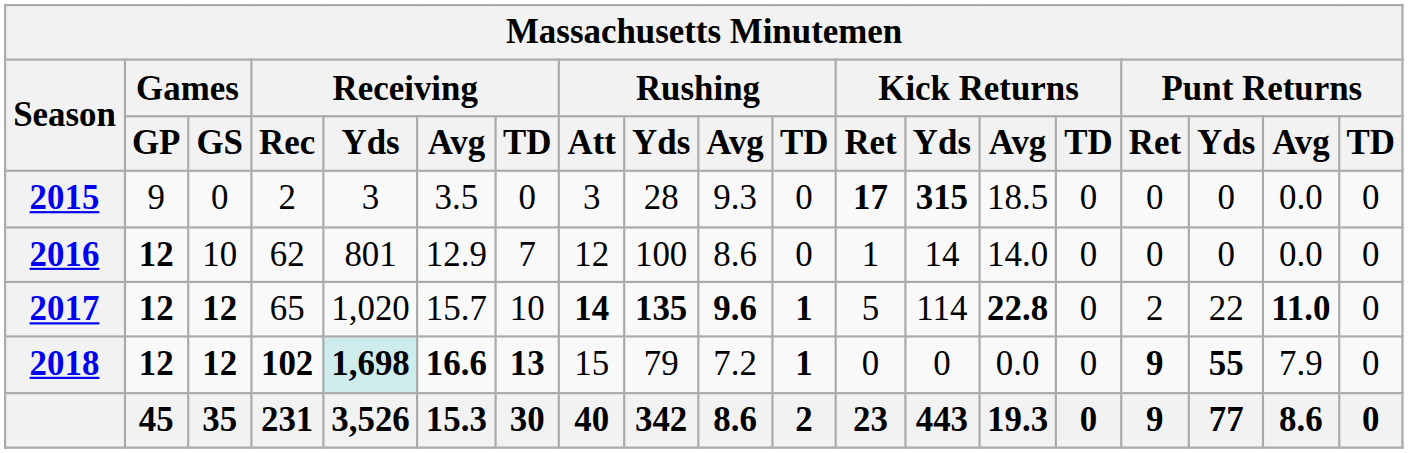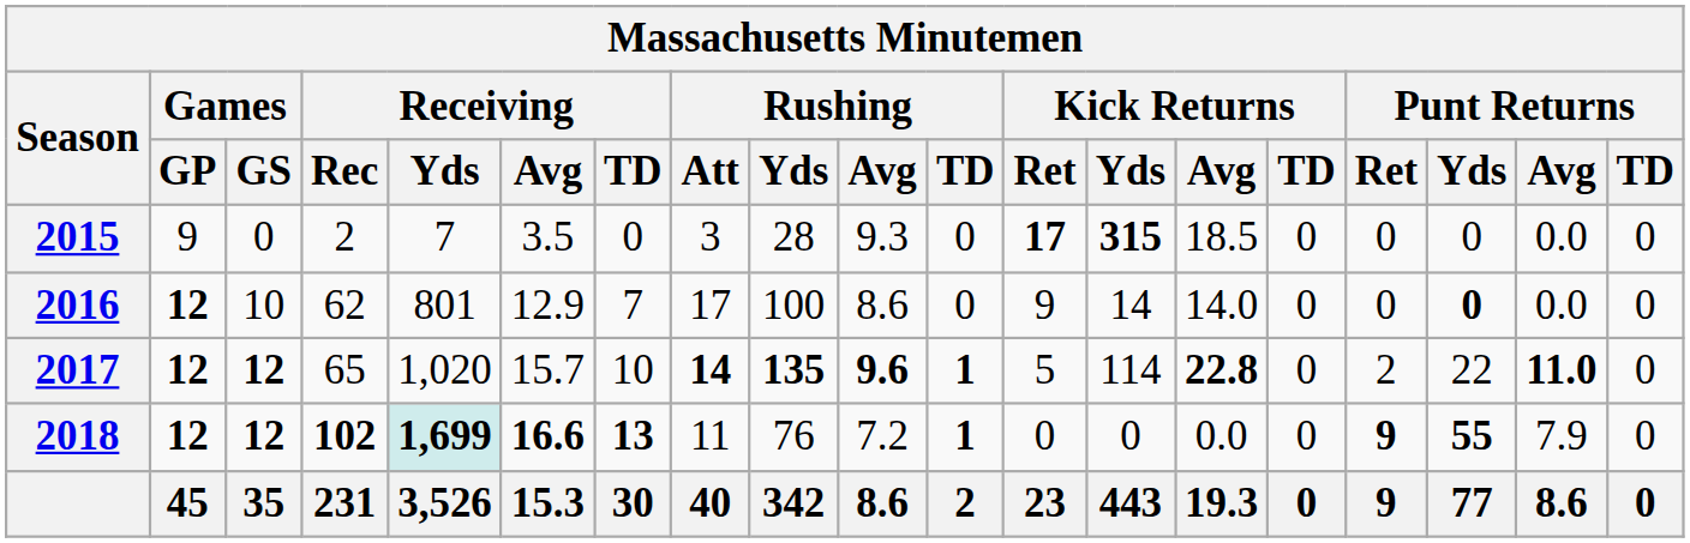2015 | Receiving / Yds: 3 -> 7
2016 | Rushing / Att: 12 -> 17
2016 | Kick Returns / Ret: 1 -> 9
2016 | Punt Returns / Yds: normal -> bold
2018 | Receiving / Yds: 1,698 -> 1,699
2018 | Rushing / Att: 15 -> 11
2018 | Rushing / Yds: 79 -> 76
